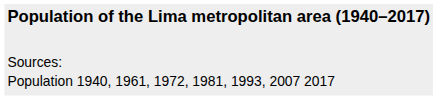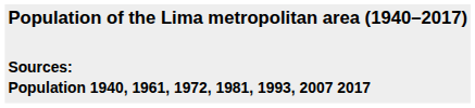row 2 | column 1: normal -> bold
